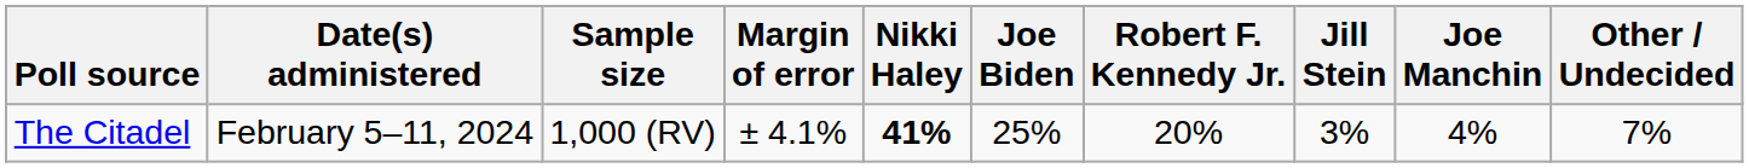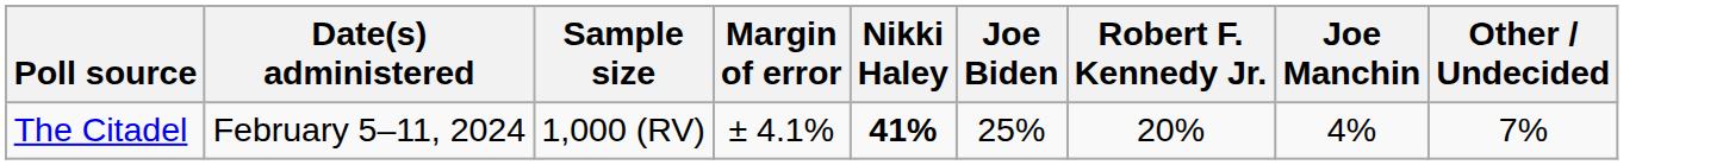- column: Jill Stein | 3%
